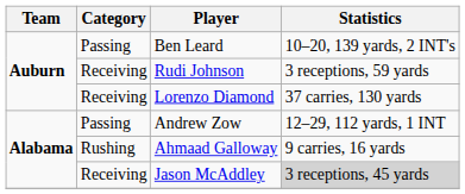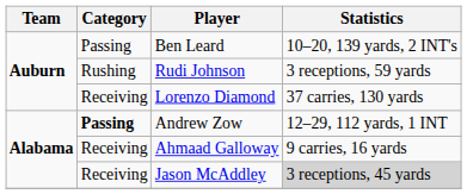Rudi Johnson | Category: Receiving -> Rushing
Andrew Zow | Category: normal -> bold
Ahmaad Galloway | Category: Rushing -> Receiving
